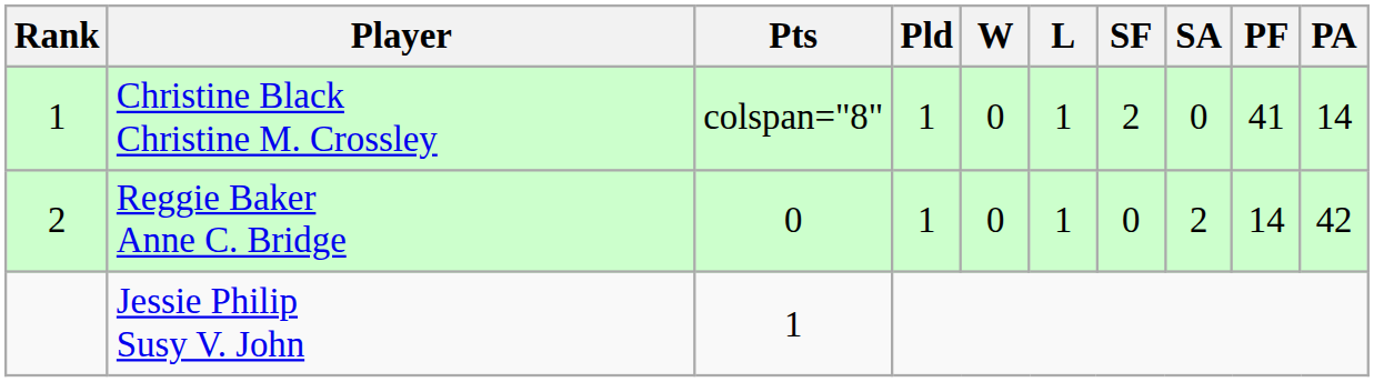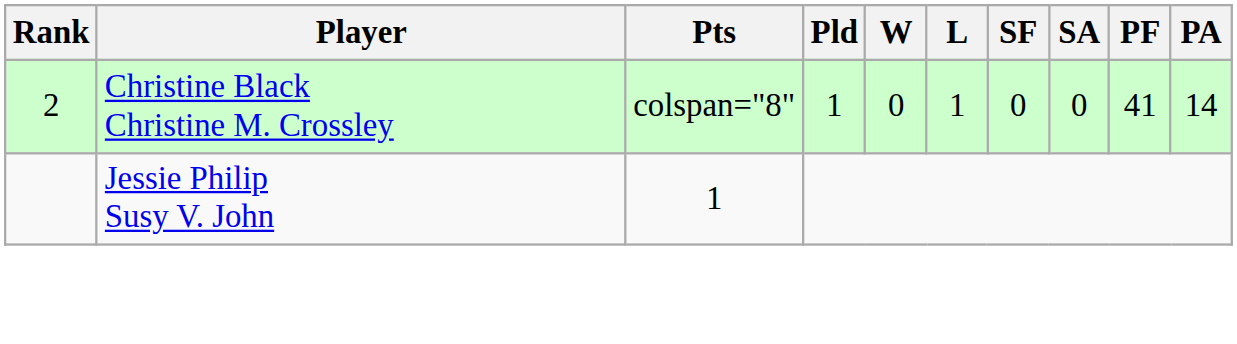Christine Black Christine M. Crossley | Rank: 1 -> 2
Christine Black Christine M. Crossley | SF: 2 -> 0
- row: 2 | Reggie Baker Anne C. Bridge | 0 | 1 | 0 | 1 | 0 | 2 | 14 | 42
